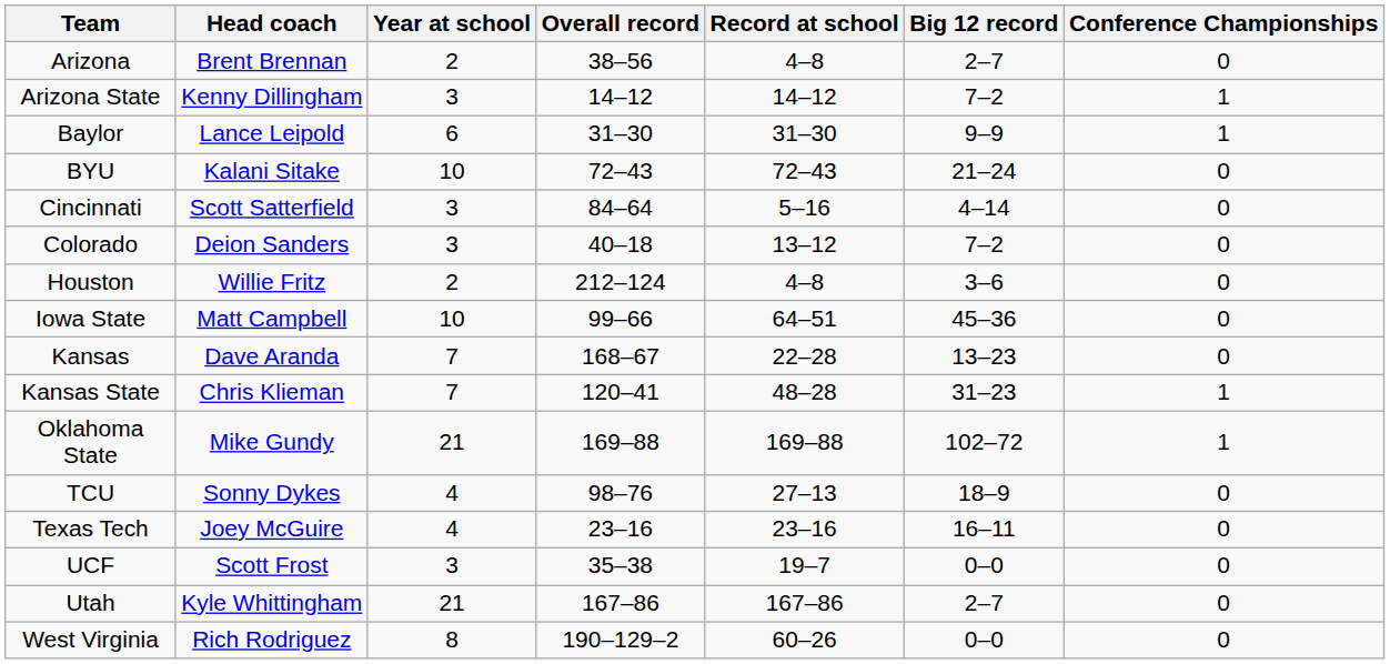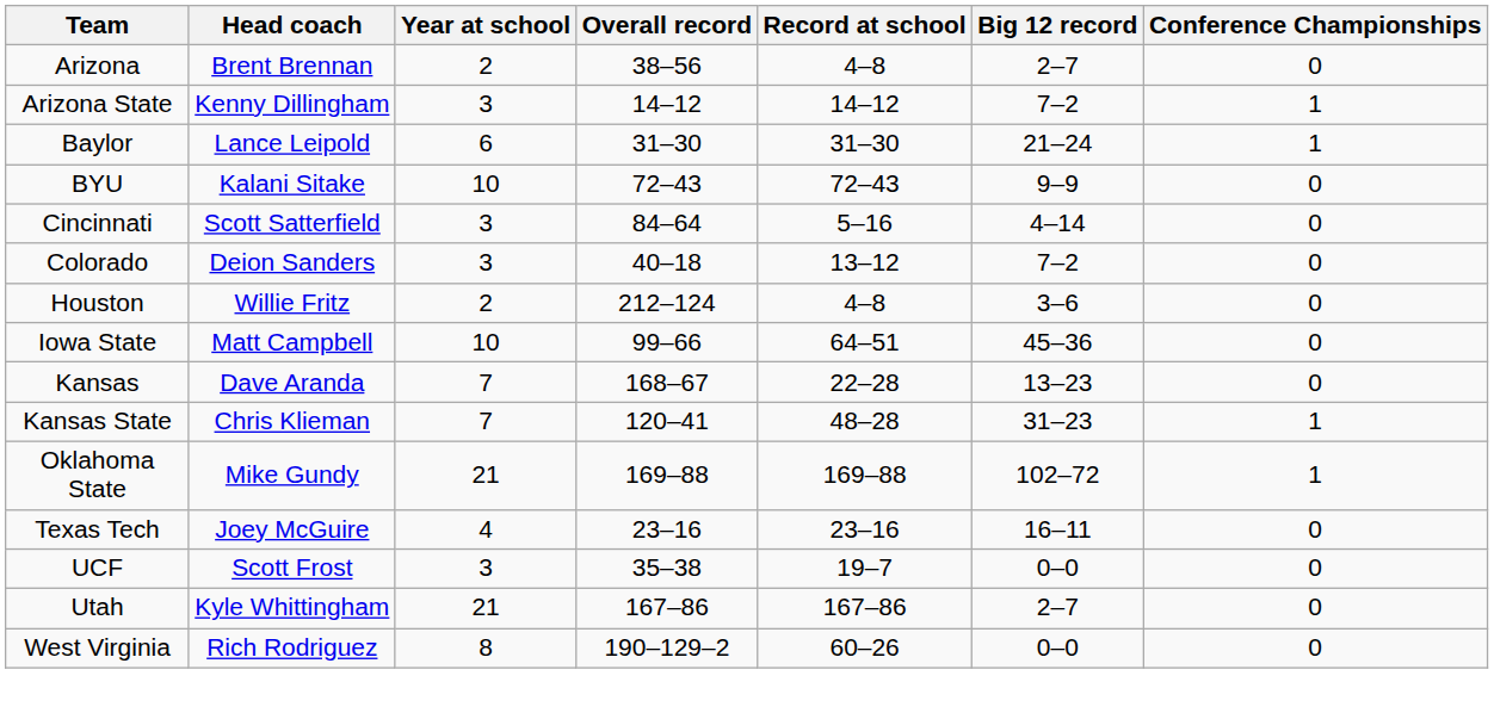Baylor | Big 12 record: 9–9 -> 21–24
BYU | Big 12 record: 21–24 -> 9–9
- row: TCU | Sonny Dykes | 4 | 98–76 | 27–13 | 18–9 | 0
